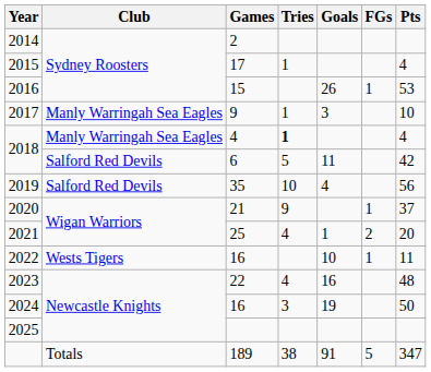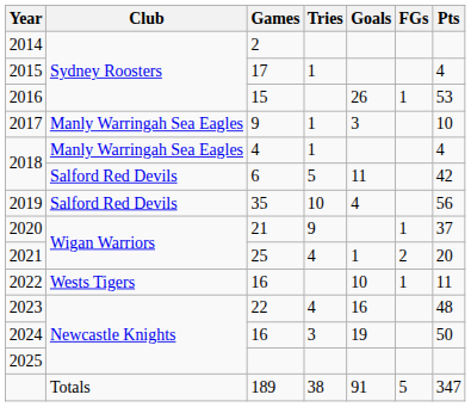2018 / 4 | Tries: bold -> normal
